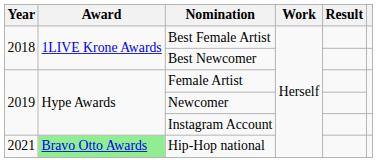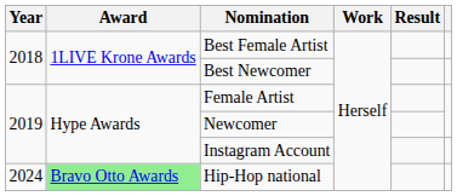Hip-Hop national | Year: 2021 -> 2024
